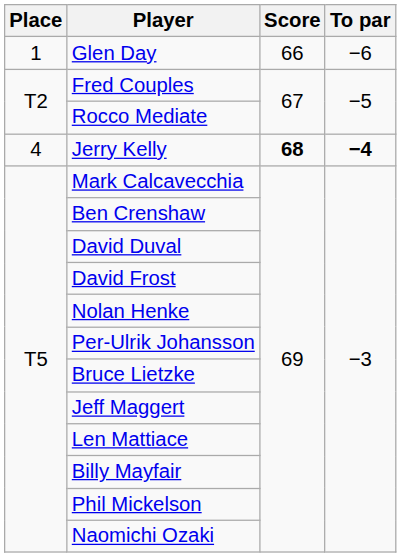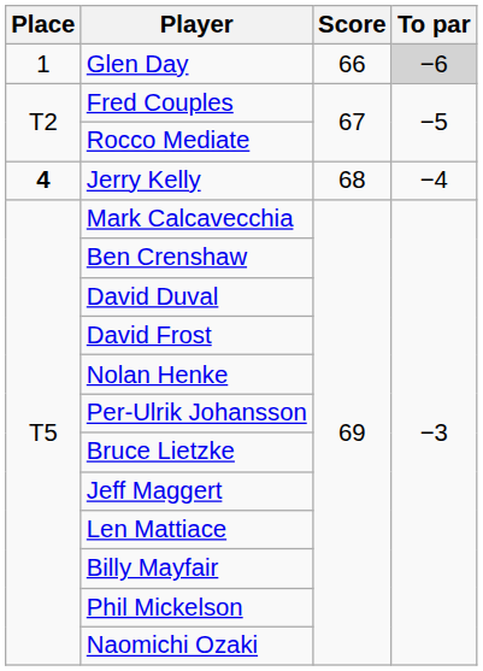Glen Day | To par: no background -> lightgrey background
Jerry Kelly | Place: normal -> bold
Jerry Kelly | Score: bold -> normal
Jerry Kelly | To par: bold -> normal
